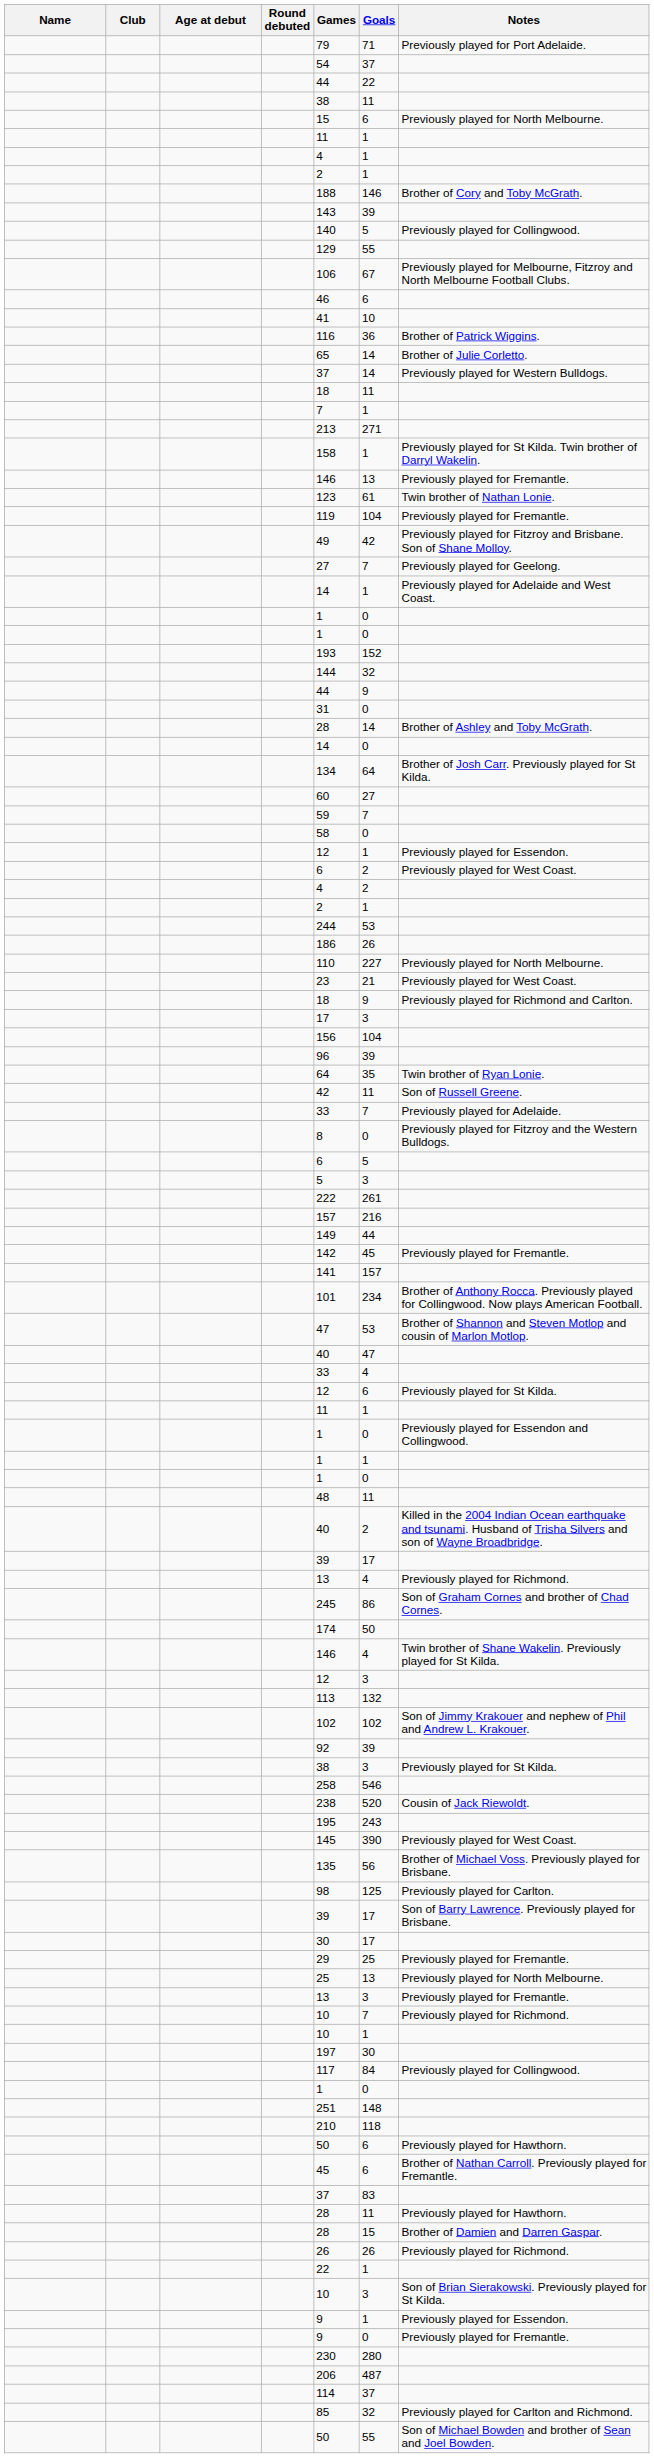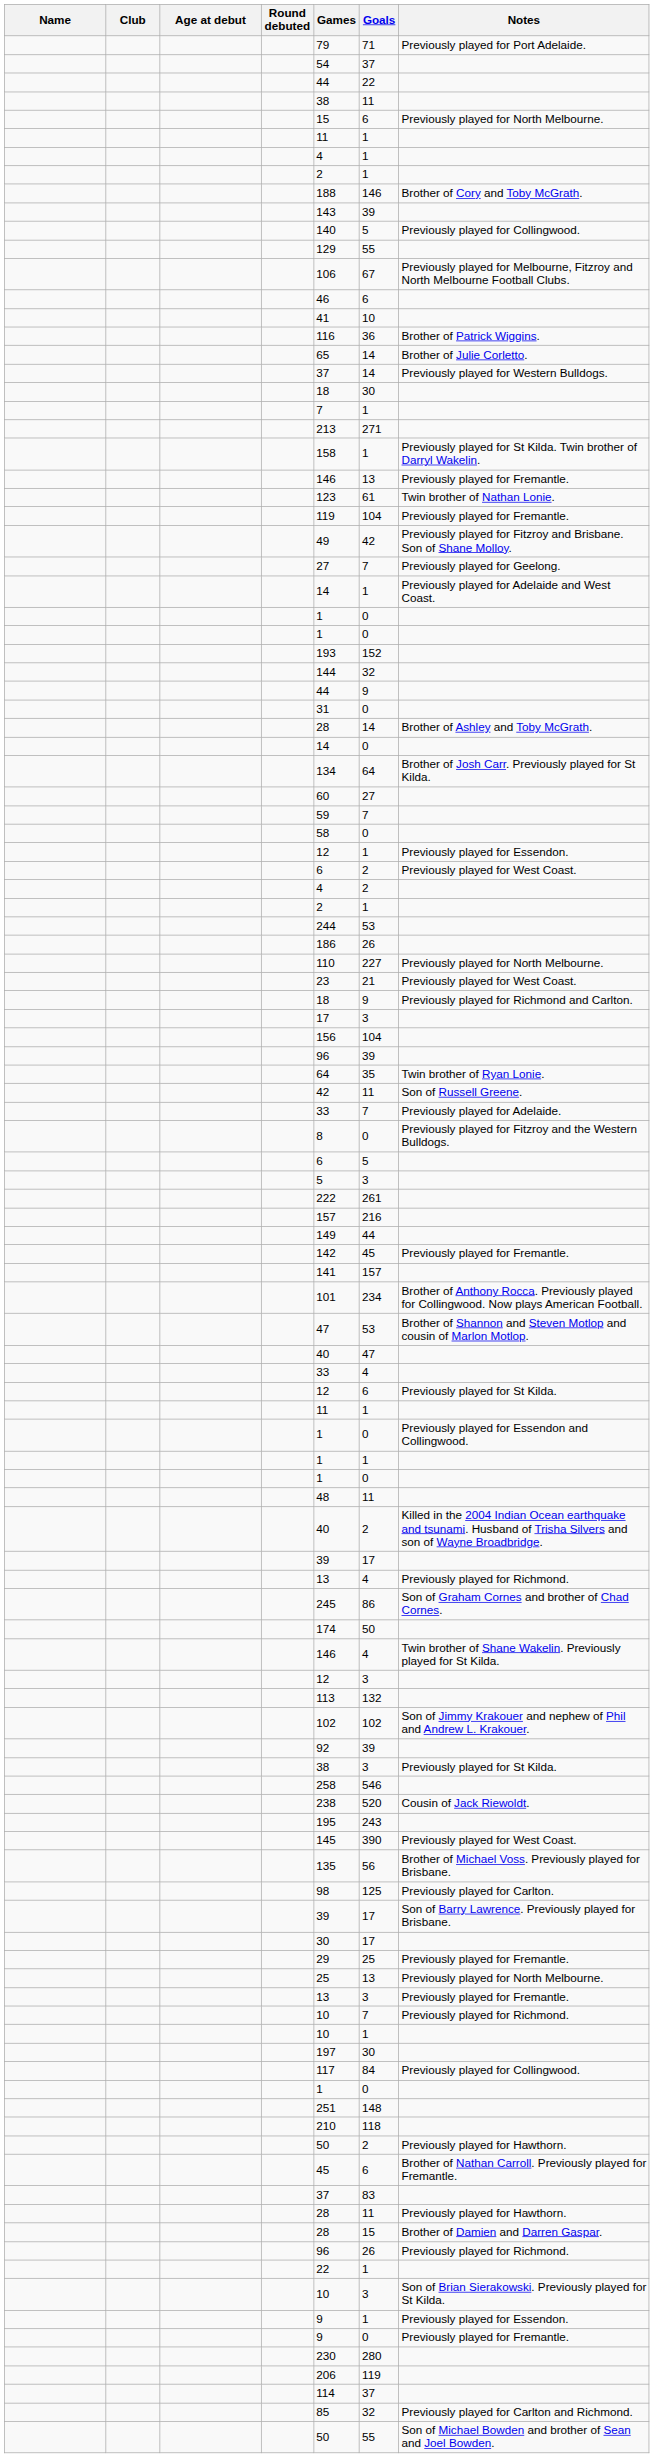row 20 | Goals: 11 -> 30
row 104 | Goals: 6 -> 2
row 109 | Games: 26 -> 96
row 115 | Goals: 487 -> 119
